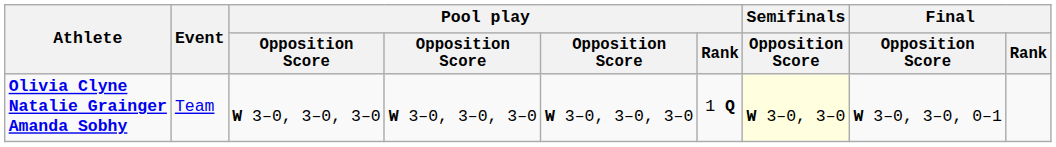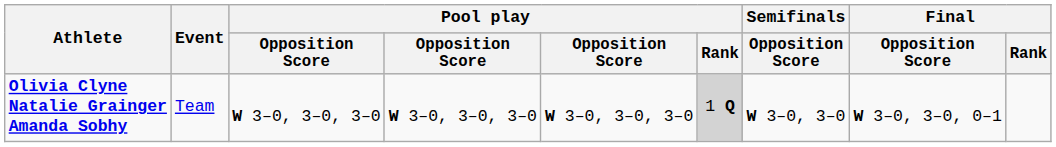Olivia Clyne Natalie Grainger Amanda Sobhy | Pool play / Rank: no background -> lightgrey background
Olivia Clyne Natalie Grainger Amanda Sobhy | Semifinals / Opposition Score: lightyellow background -> no background
